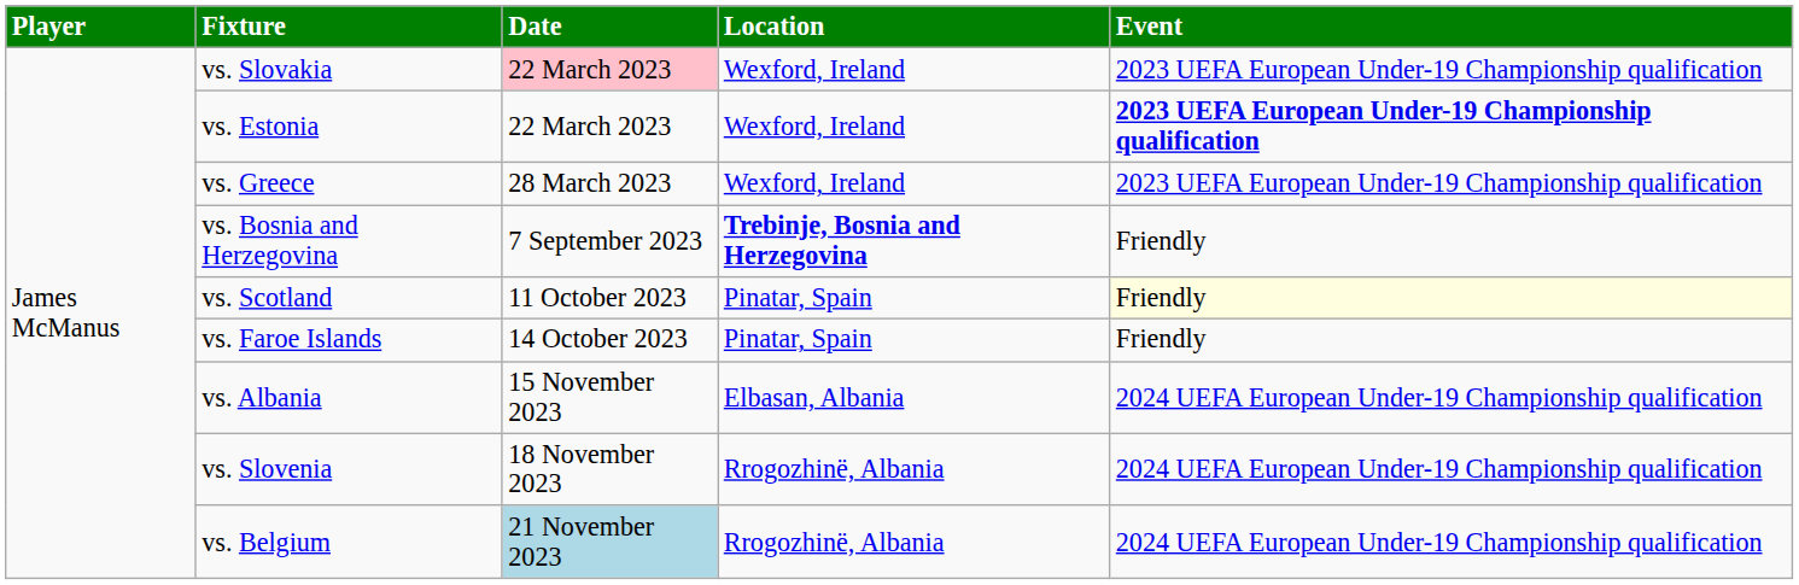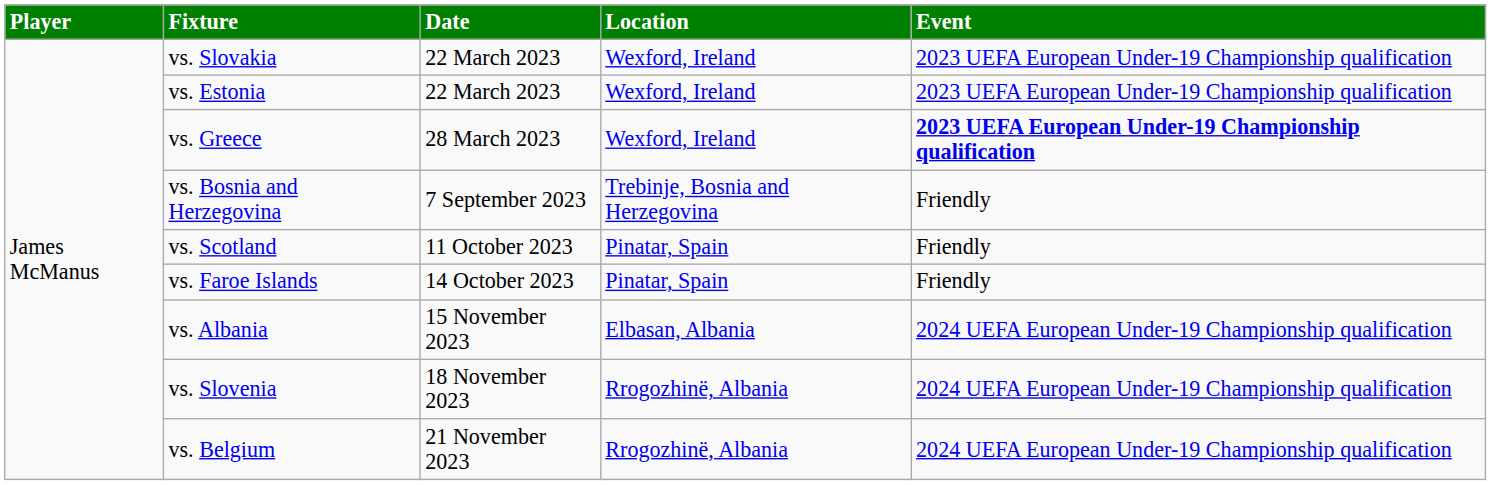vs. Slovakia | Date: pink background -> no background
vs. Estonia | Event: bold -> normal
vs. Greece | Event: normal -> bold
vs. Bosnia and Herzegovina | Location: bold -> normal
vs. Scotland | Event: lightyellow background -> no background
vs. Belgium | Date: lightblue background -> no background
